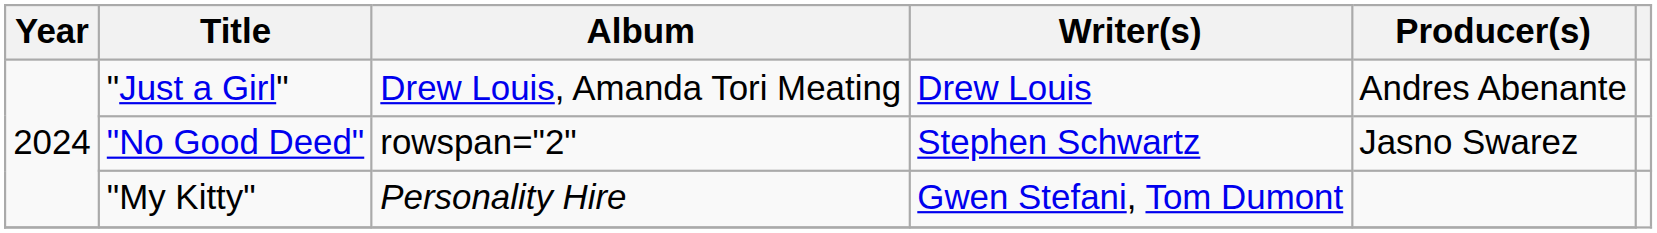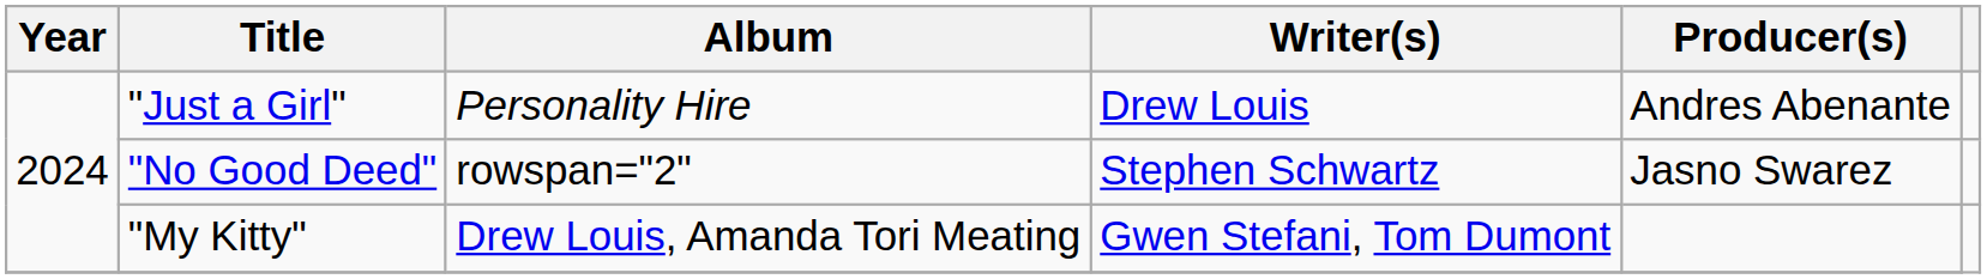"Just a Girl" | Album: Drew Louis, Amanda Tori Meating -> Personality Hire
"My Kitty" | Album: Personality Hire -> Drew Louis, Amanda Tori Meating
